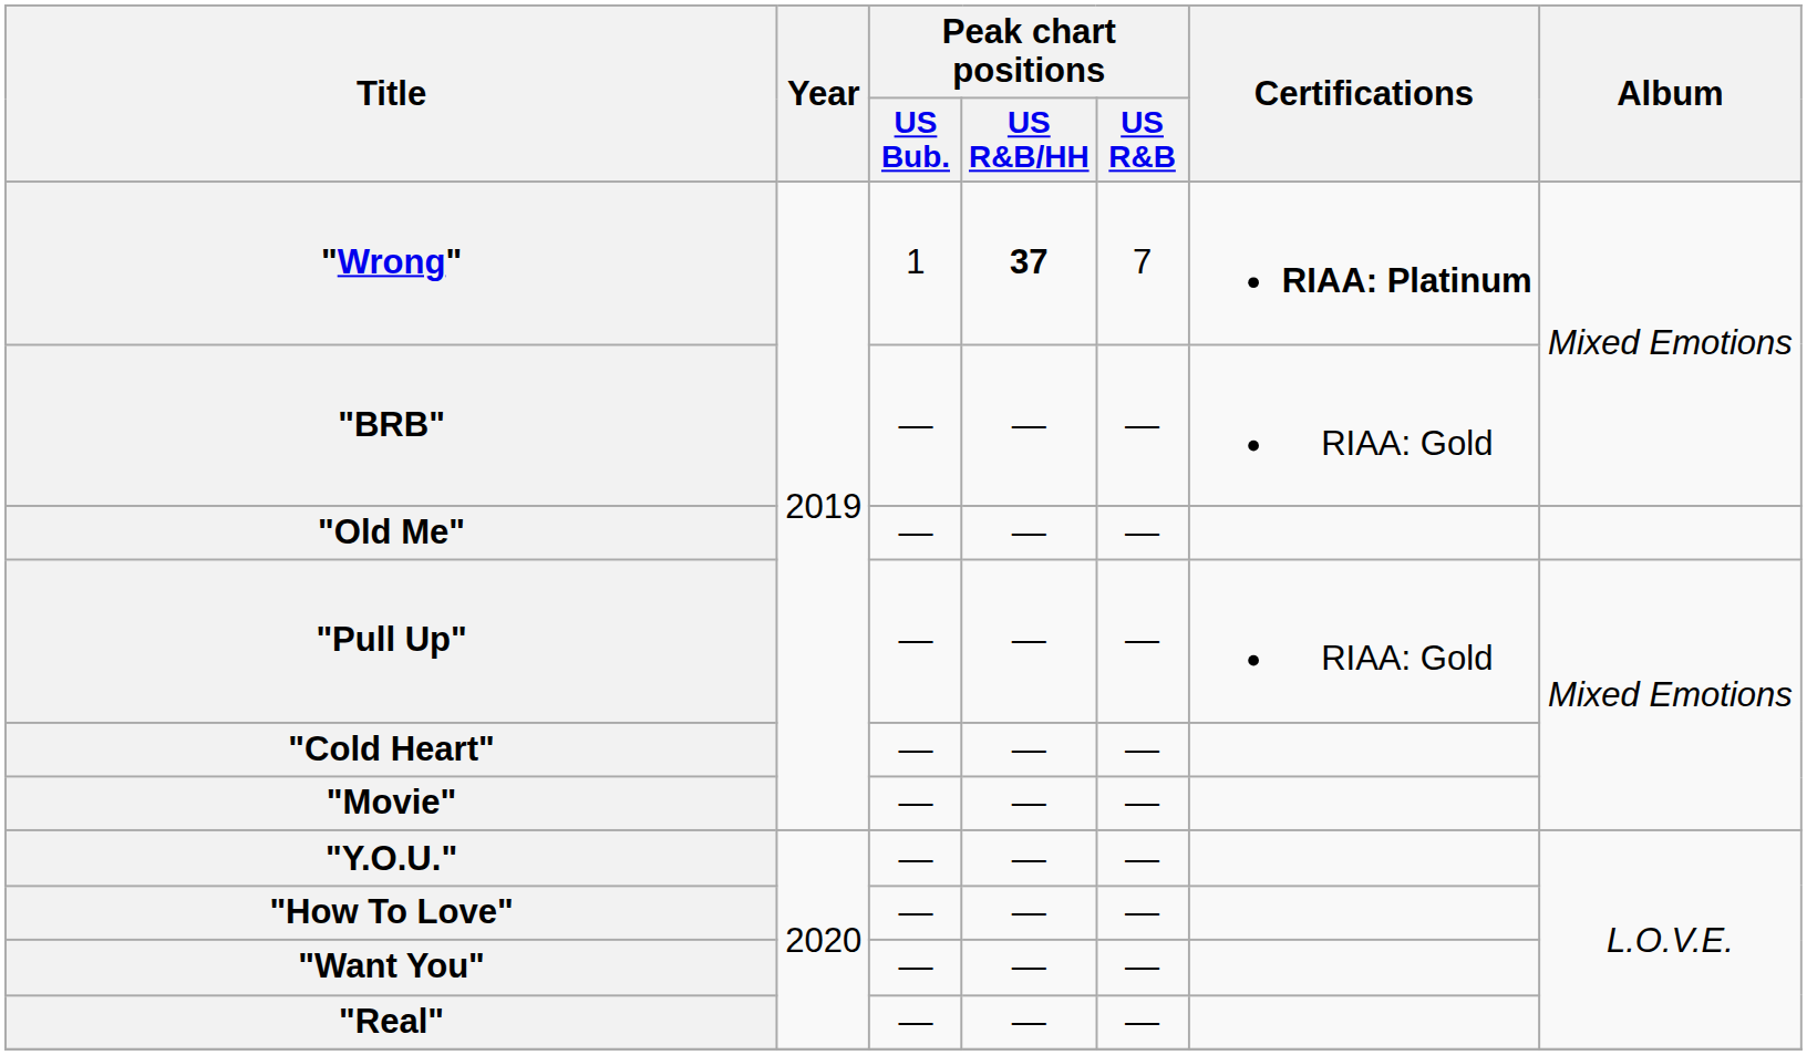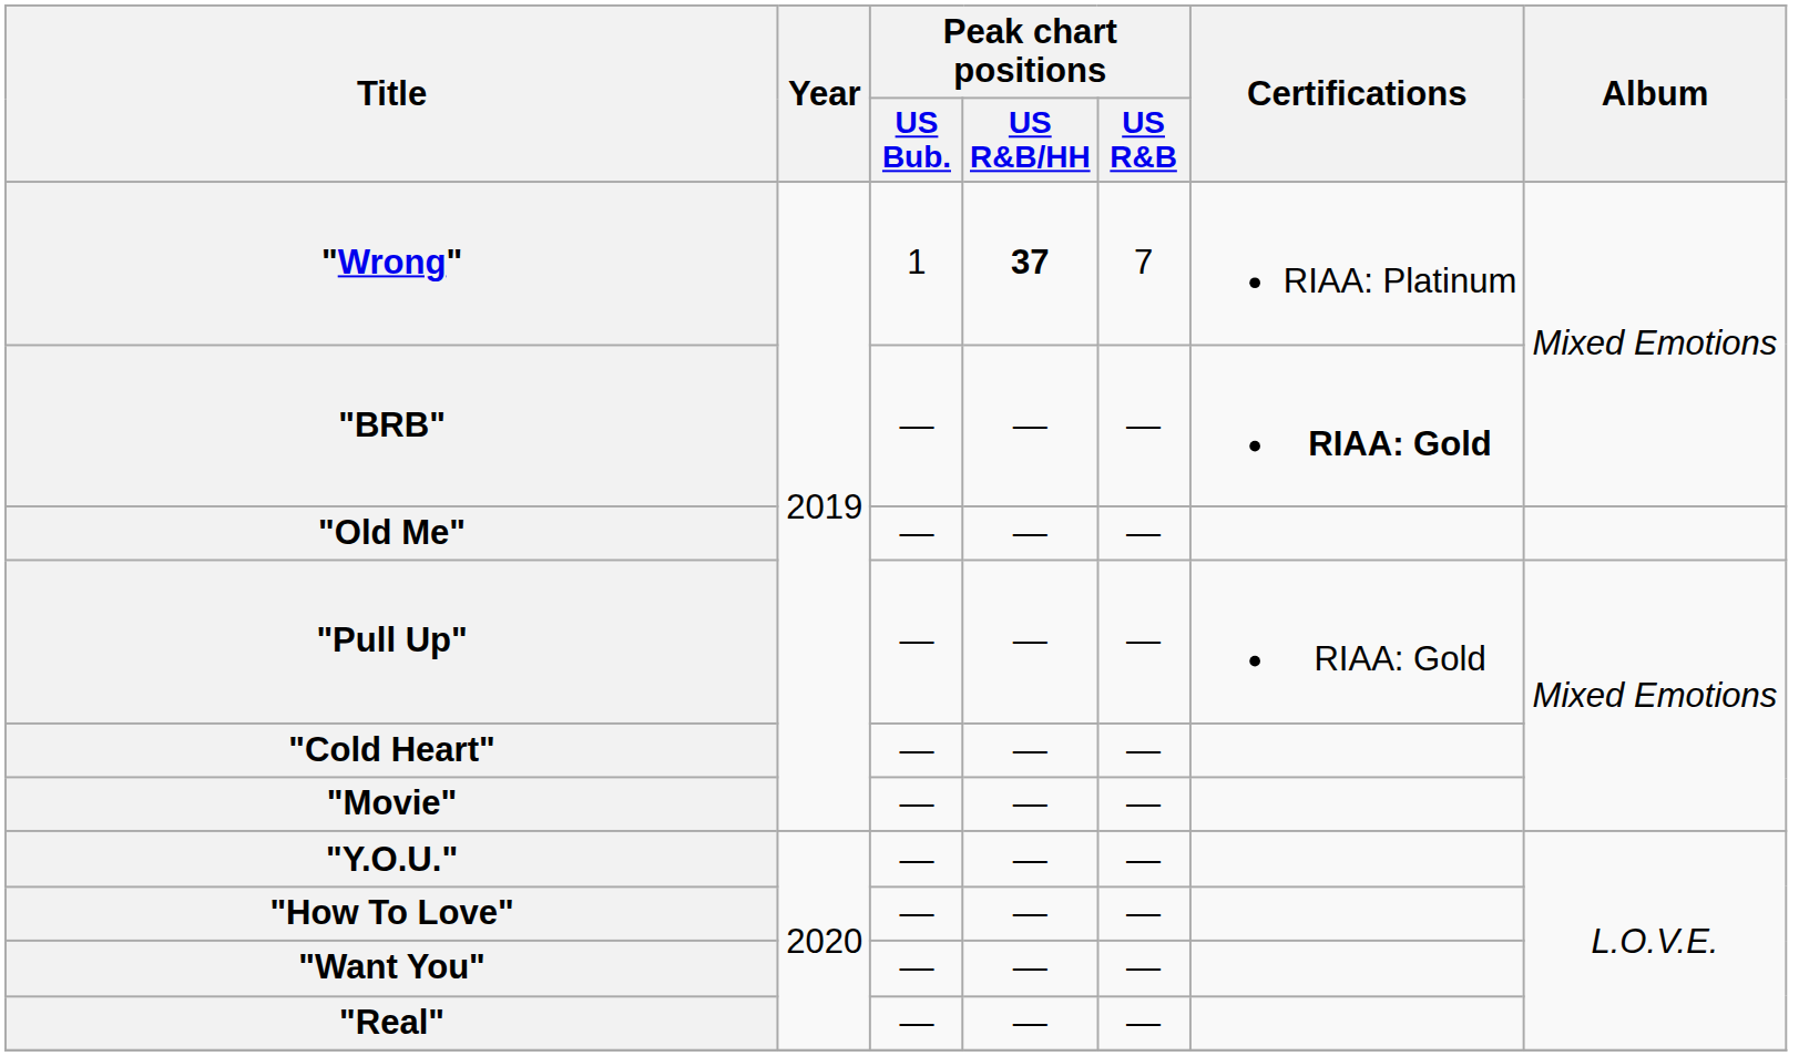"Wrong" | Certifications: bold -> normal
"BRB" | Certifications: normal -> bold
